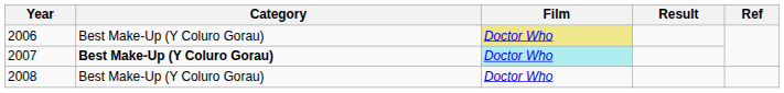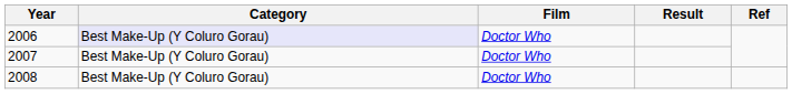2006 | Category: no background -> lavender background
2006 | Film: khaki background -> no background
2007 | Category: bold -> normal
2007 | Film: paleturquoise background -> no background
